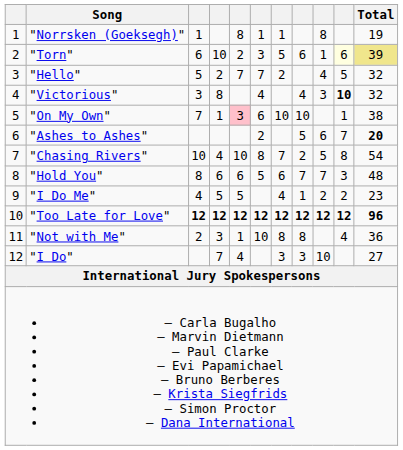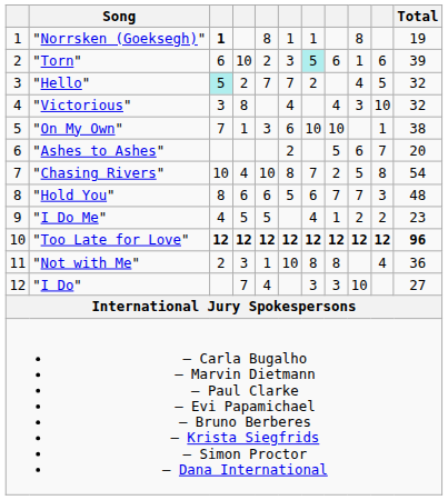"Norrsken (Goeksegh)" | column 3: normal -> bold
"Torn" | column 7: no background -> paleturquoise background
"Torn" | column 10: lightyellow background -> no background
"Torn" | Total: khaki background -> no background
"Hello" | column 3: no background -> paleturquoise background
"Victorious" | column 10: bold -> normal
"On My Own" | column 5: pink background -> no background
"Ashes to Ashes" | Total: bold -> normal
